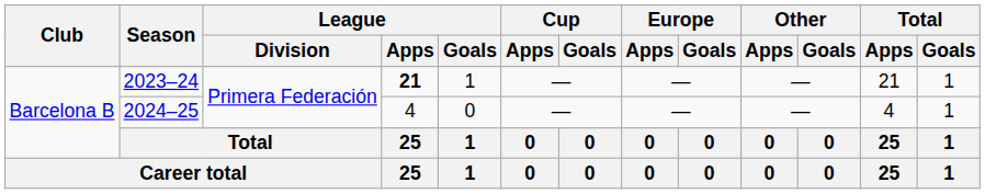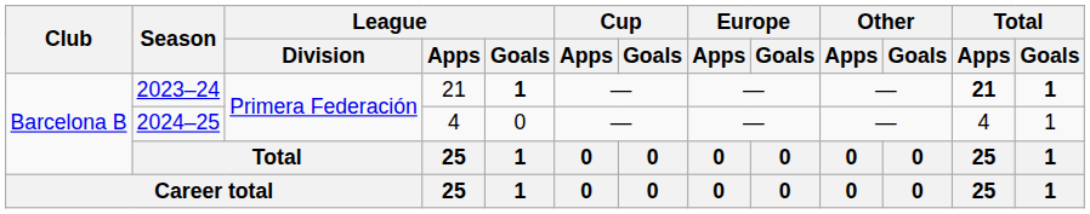2023–24 | League / Apps: bold -> normal
2023–24 | League / Goals: normal -> bold
2023–24 | Total / Apps: normal -> bold
2023–24 | Total / Goals: normal -> bold
